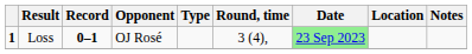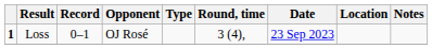Loss | Record: bold -> normal
Loss | Date: lightgreen background -> no background
